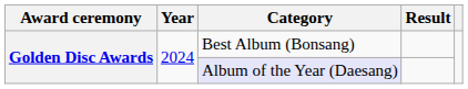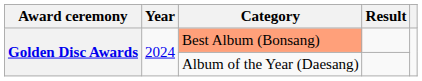Best Album (Bonsang) | Category: no background -> lightsalmon background
Album of the Year (Daesang) | Category: lavender background -> no background
